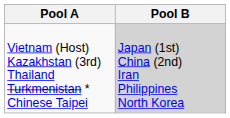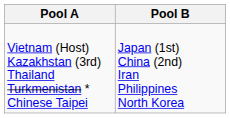row 2 | Pool B: lightgrey background -> no background
